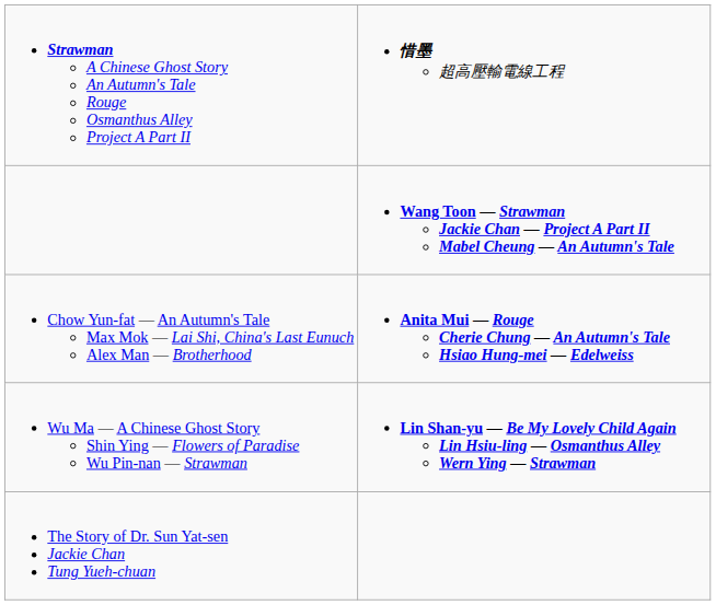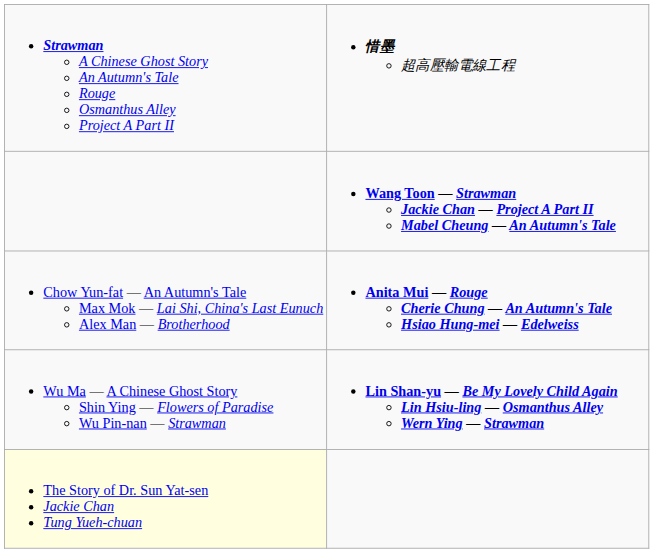The Story of Dr. Sun Yat-sen Jackie Chan Tung Yueh-chuan | column 1: no background -> lightyellow background
